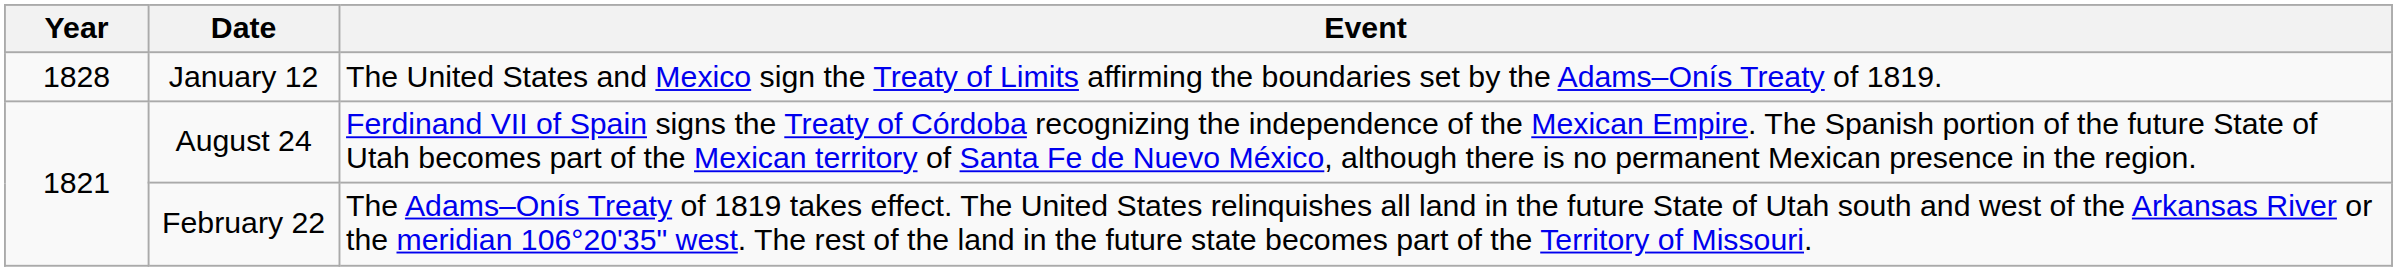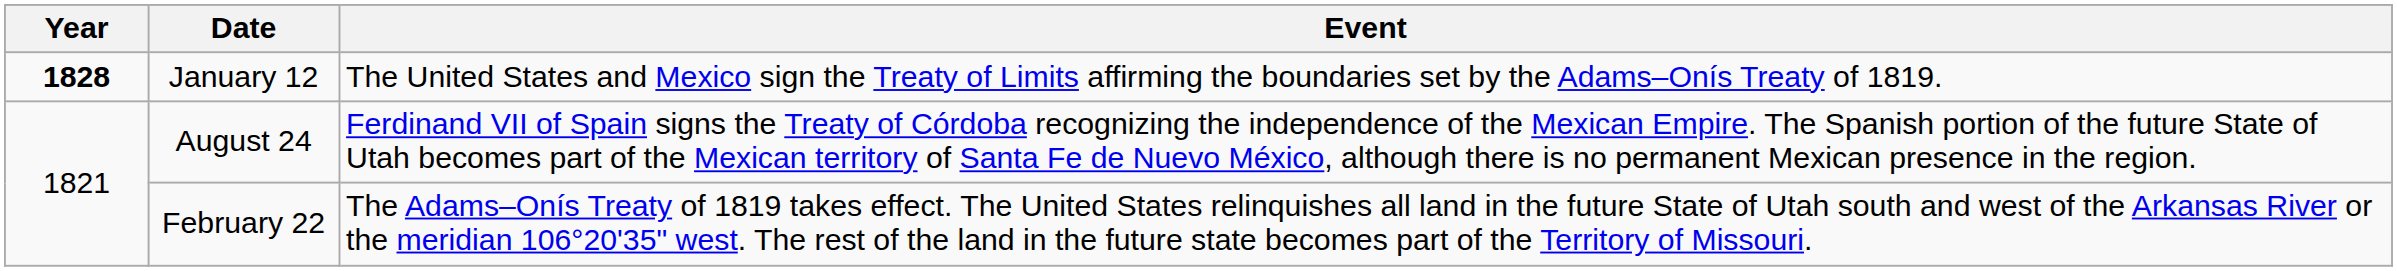January 12 | Year: normal -> bold
